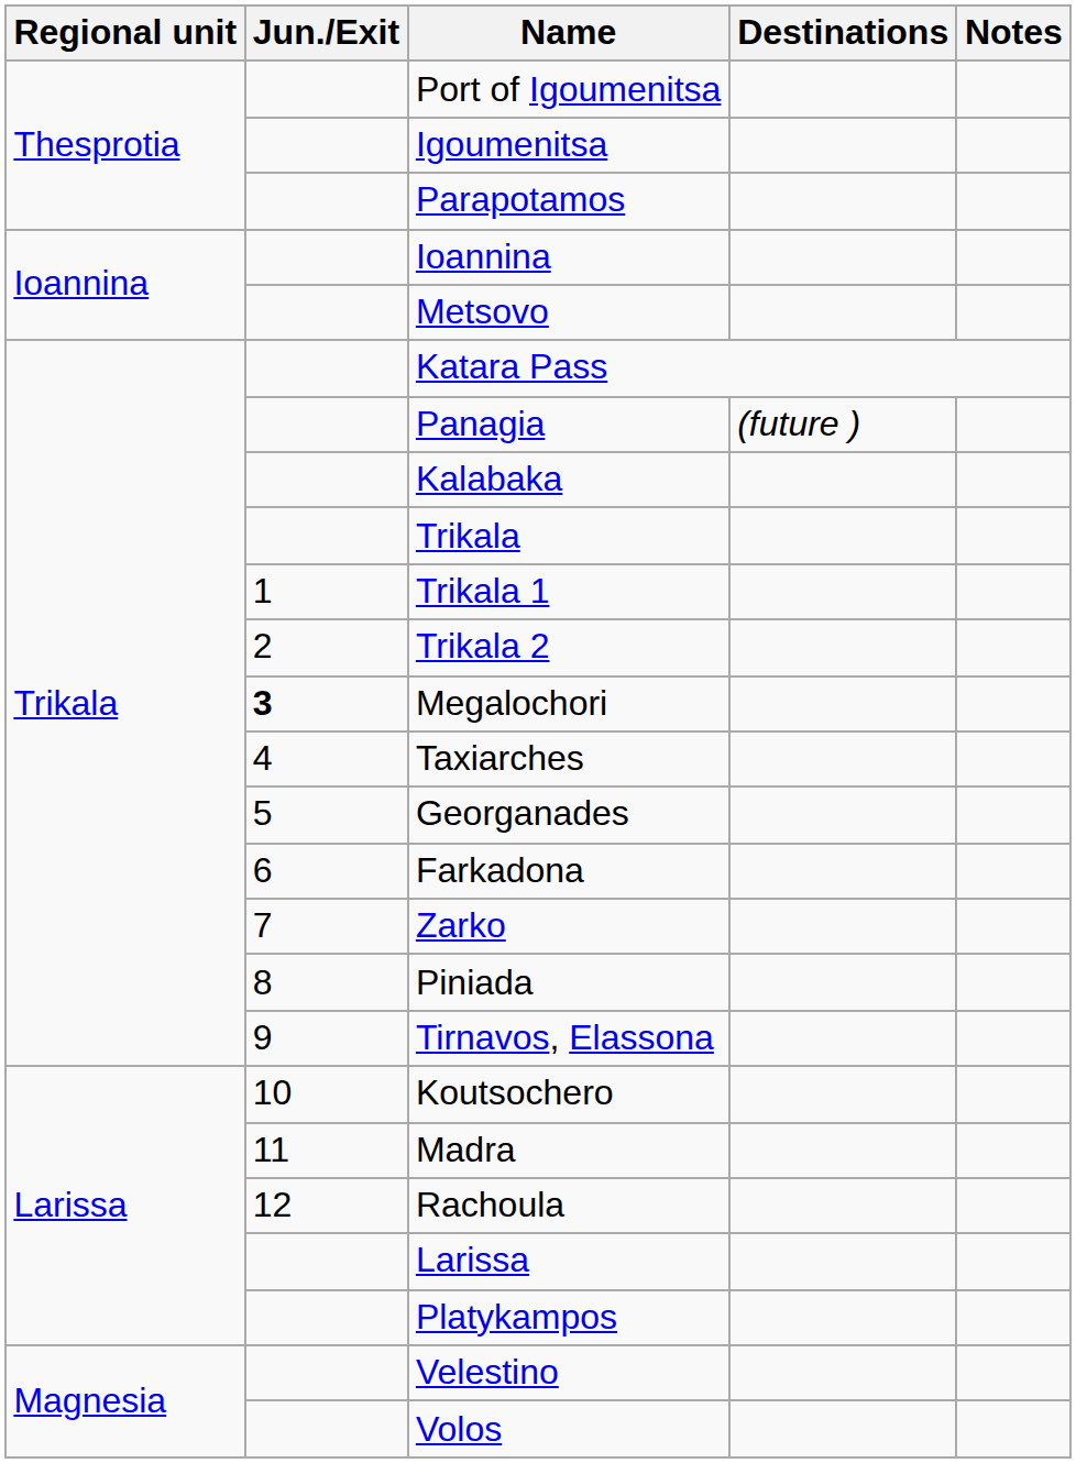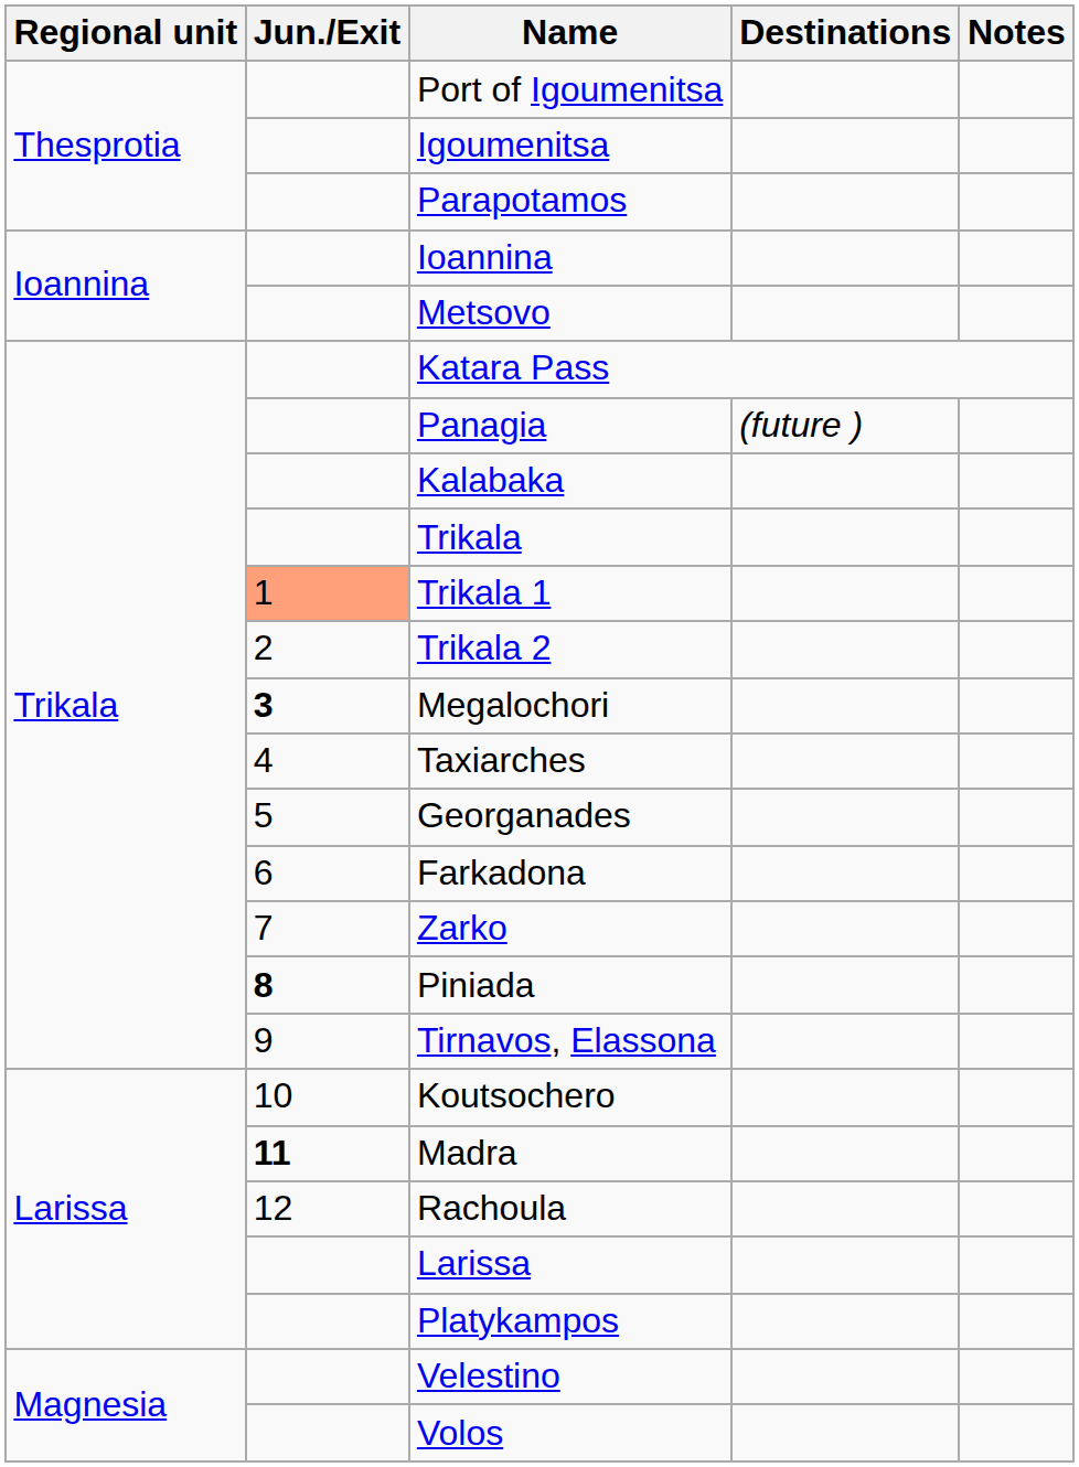Trikala 1 | Jun./Exit: no background -> lightsalmon background
Piniada | Jun./Exit: normal -> bold
Madra | Jun./Exit: normal -> bold
